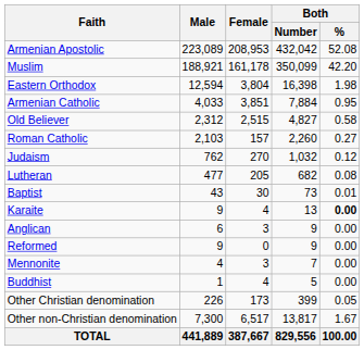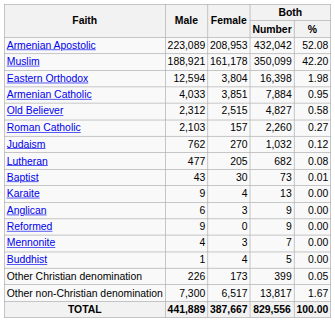Karaite | Both / %: bold -> normal
